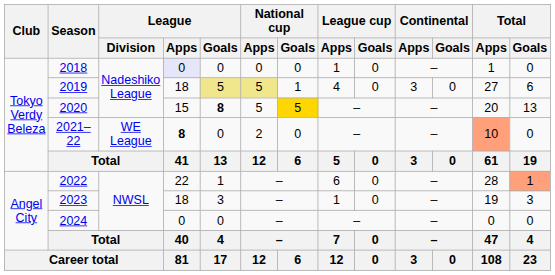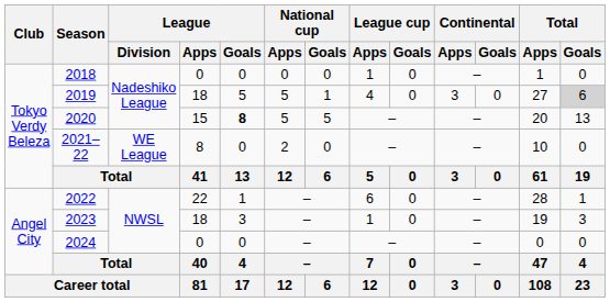2018 | League / Apps: lavender background -> no background
2019 | League / Goals: khaki background -> no background
2019 | National cup / Apps: khaki background -> no background
2019 | Total / Goals: no background -> lightgrey background
2020 | National cup / Goals: gold background -> no background
2021–22 | League / Apps: bold -> normal
2021–22 | Total / Apps: lightsalmon background -> no background
2022 | Total / Goals: lightsalmon background -> no background
